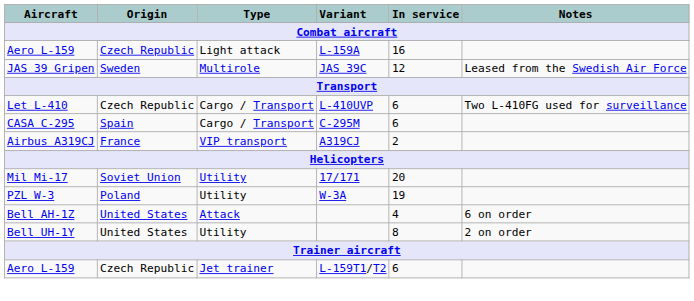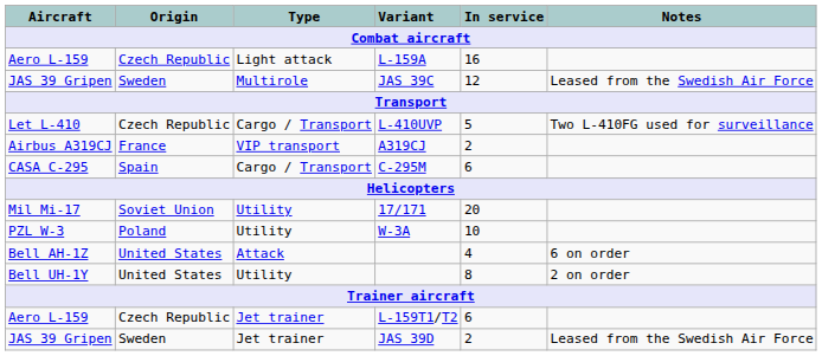L-410UVP | In service: 6 -> 5
rows swapped: A319CJ <-> C-295M
W-3A | In service: 19 -> 10
+ row: JAS 39 Gripen | Sweden | Jet trainer | JAS 39D | 2 | Leased from the Swedish Air Force
